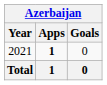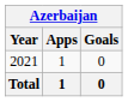2021 | Apps: bold -> normal
